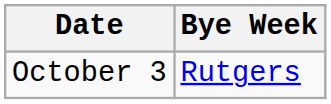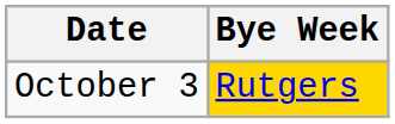October 3 | Bye Week: no background -> gold background
